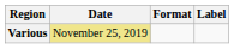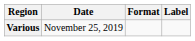Various | Date: khaki background -> no background
